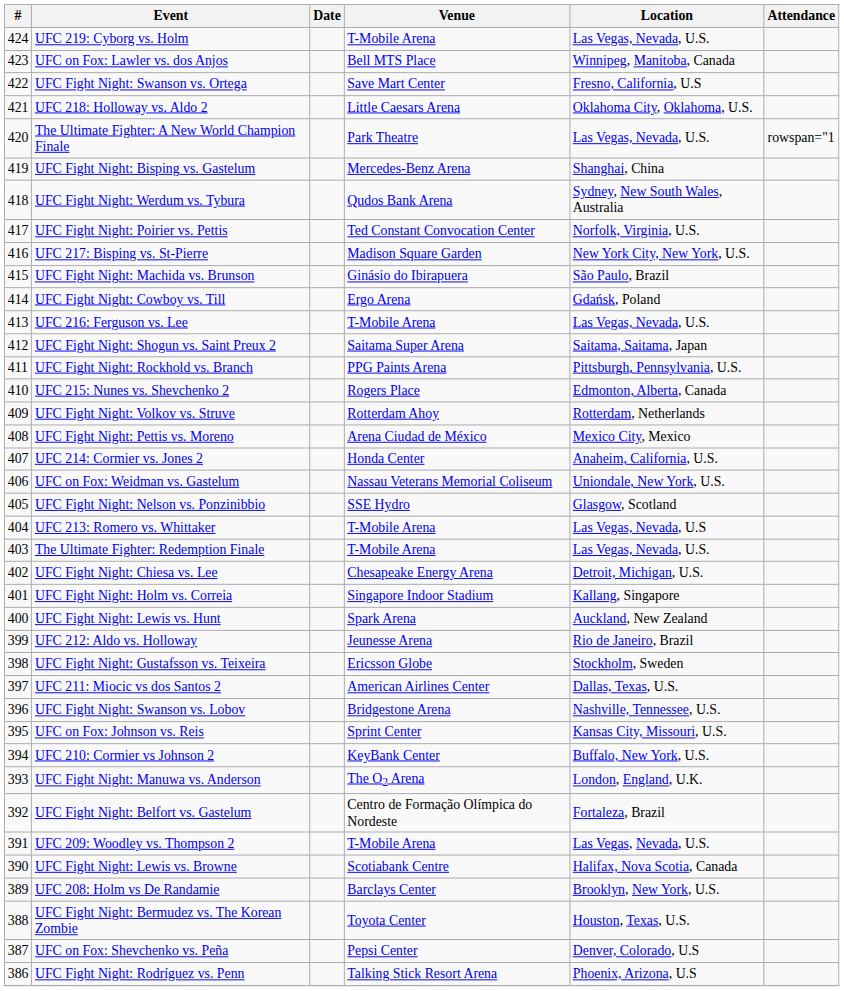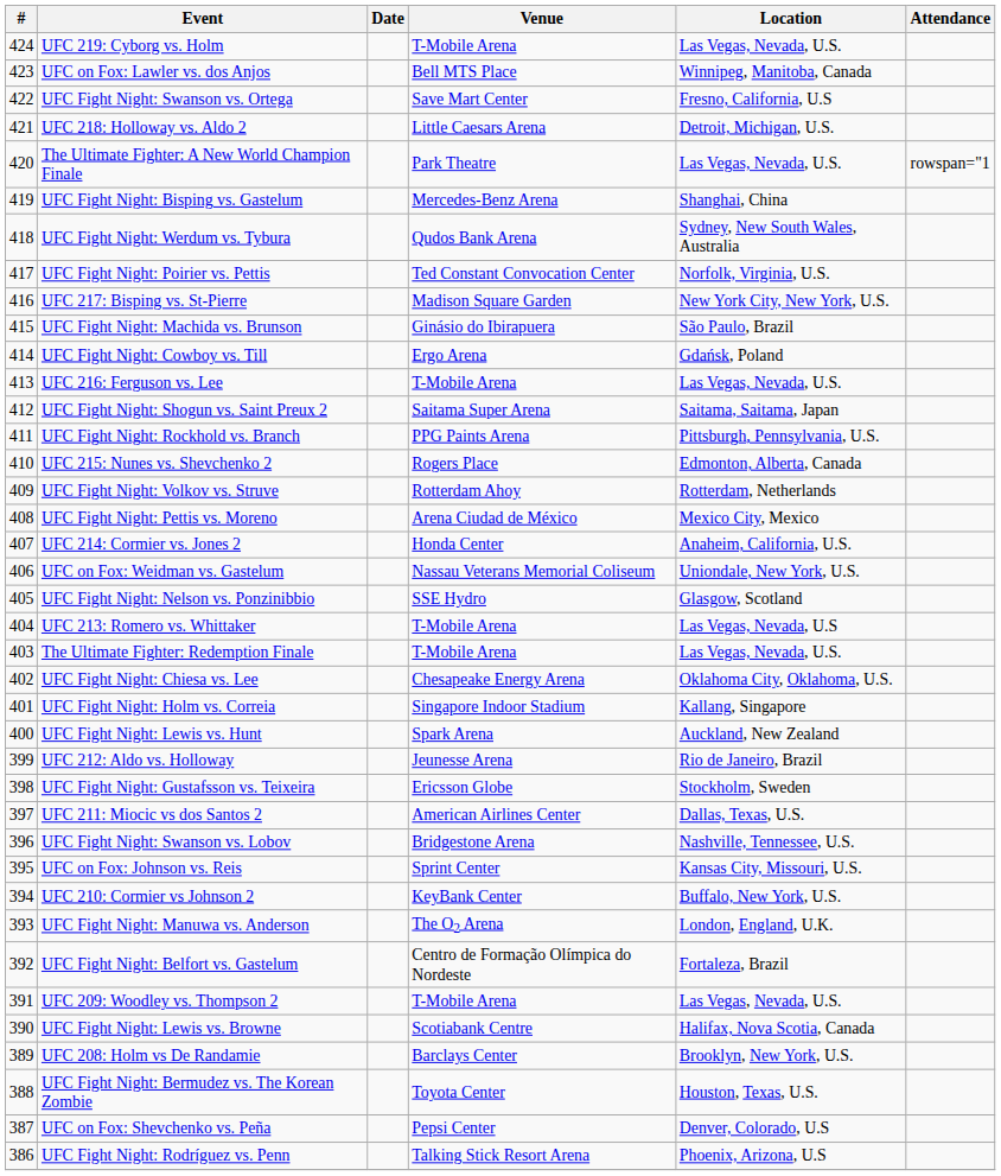UFC 218: Holloway vs. Aldo 2 | Location: Oklahoma City, Oklahoma, U.S. -> Detroit, Michigan, U.S.
UFC Fight Night: Chiesa vs. Lee | Location: Detroit, Michigan, U.S. -> Oklahoma City, Oklahoma, U.S.
